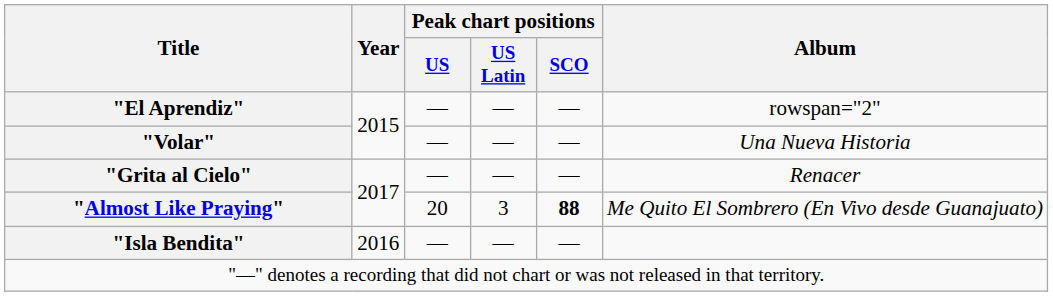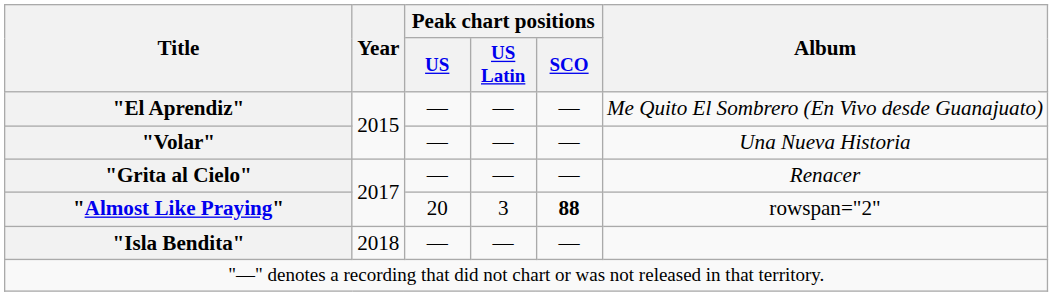"El Aprendiz" | Album: rowspan="2" -> Me Quito El Sombrero (En Vivo desde Guanajuato)
"Almost Like Praying" | Album: Me Quito El Sombrero (En Vivo desde Guanajuato) -> rowspan="2"
"Isla Bendita" | Year: 2016 -> 2018
